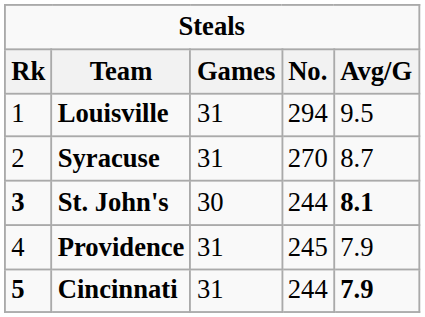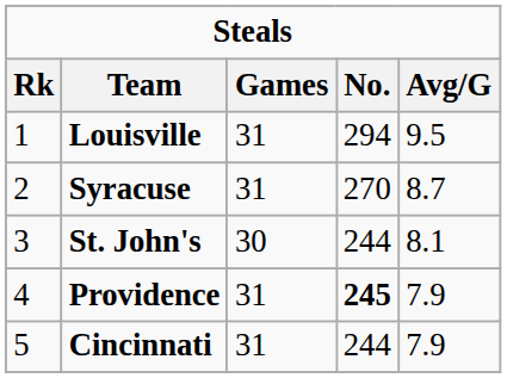St. John's | Rk: bold -> normal
St. John's | Avg/G: bold -> normal
Providence | No.: normal -> bold
Cincinnati | Rk: bold -> normal
Cincinnati | Avg/G: bold -> normal
